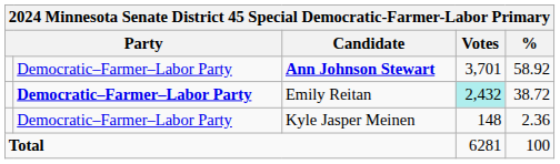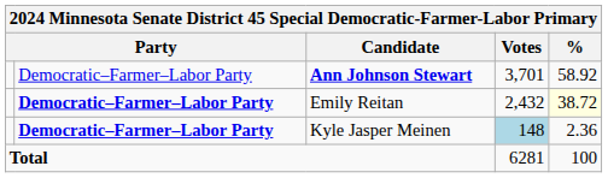Emily Reitan | Votes: paleturquoise background -> no background
Emily Reitan | %: no background -> lightyellow background
Kyle Jasper Meinen | column 2: normal -> bold
Kyle Jasper Meinen | Votes: no background -> lightblue background
